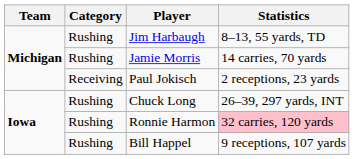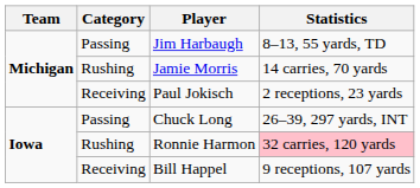Jim Harbaugh | Category: Rushing -> Passing
Chuck Long | Category: Rushing -> Passing
Bill Happel | Category: Rushing -> Receiving
